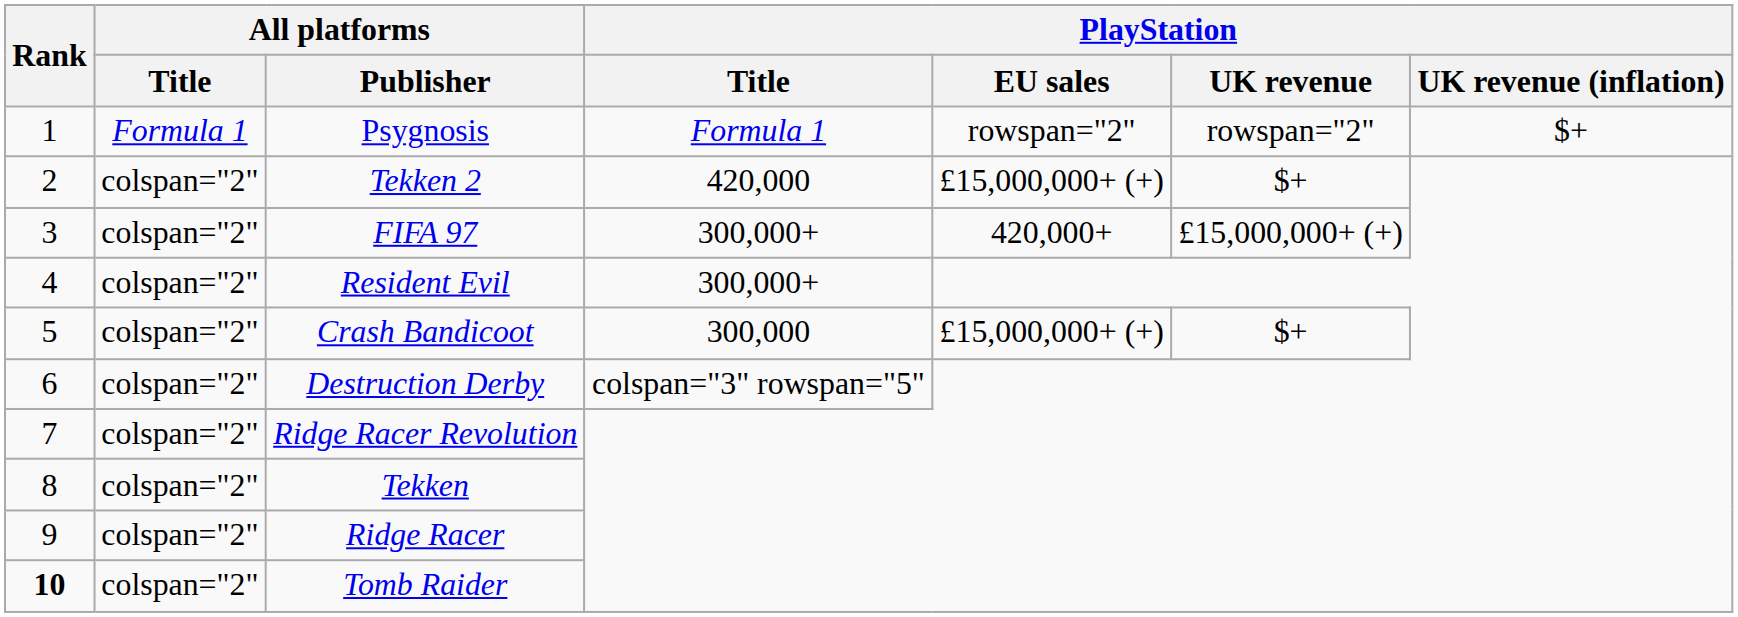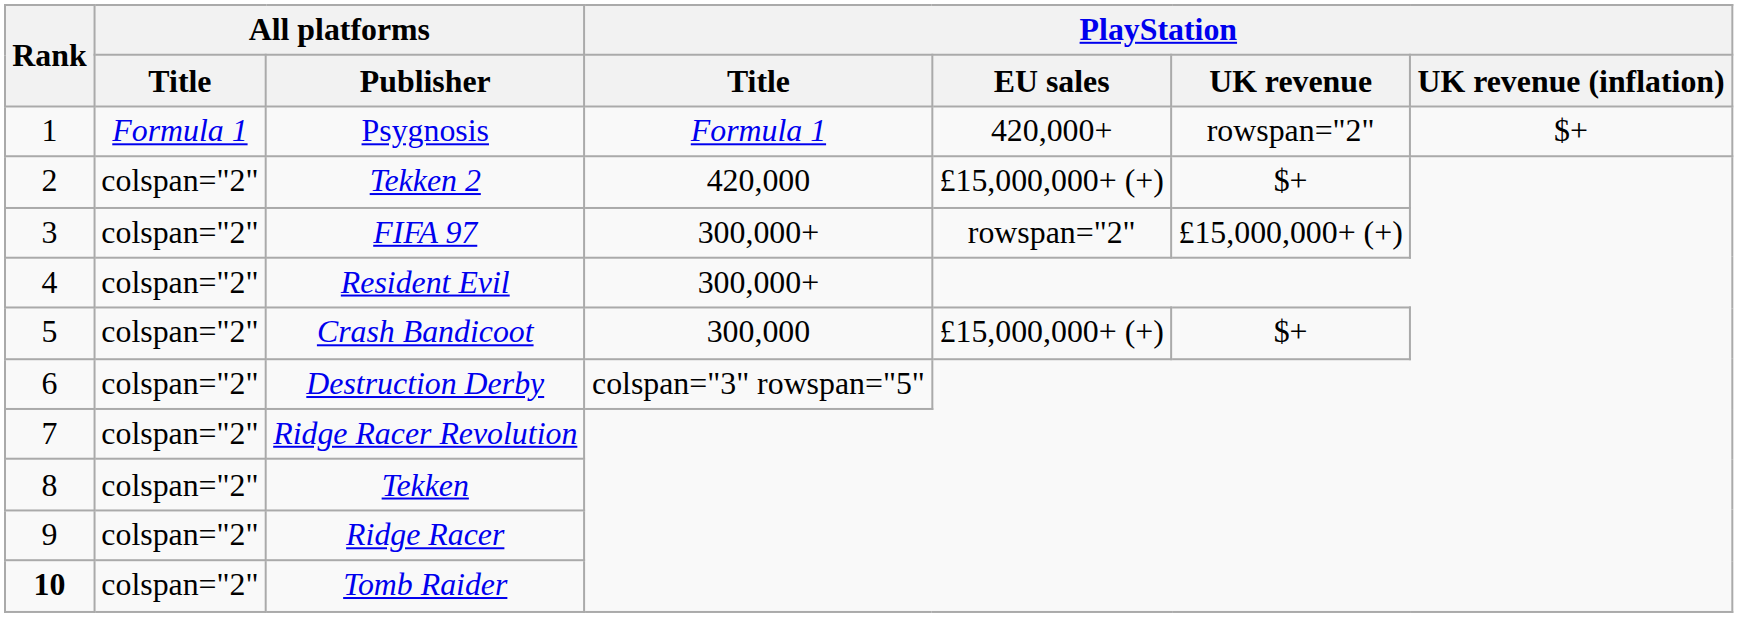Psygnosis | PlayStation / EU sales: rowspan="2" -> 420,000+
FIFA 97 | PlayStation / EU sales: 420,000+ -> rowspan="2"
